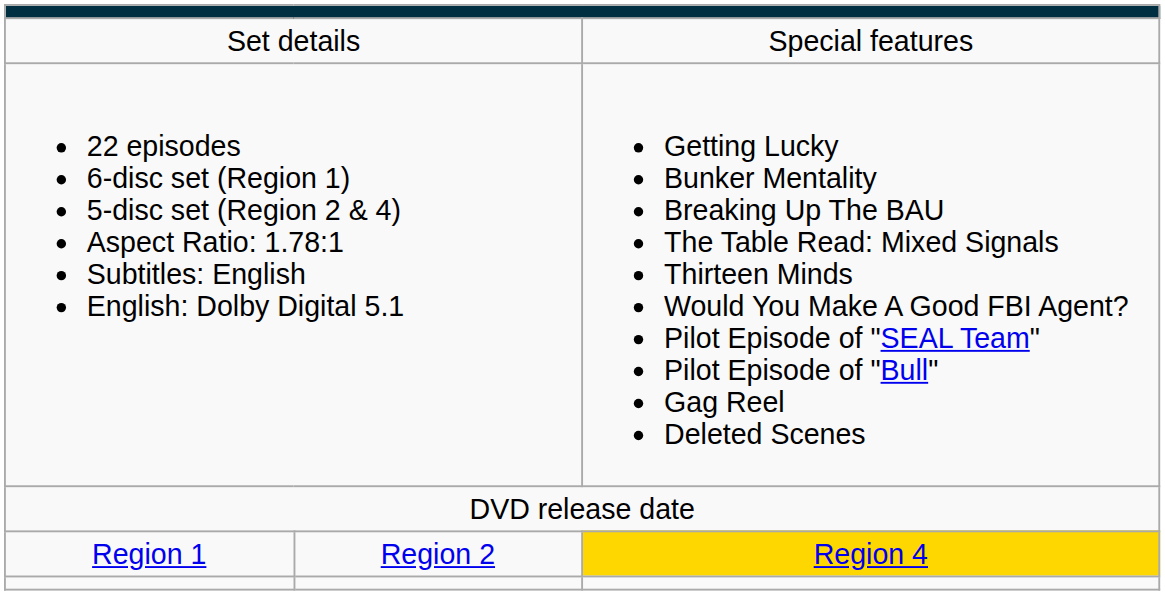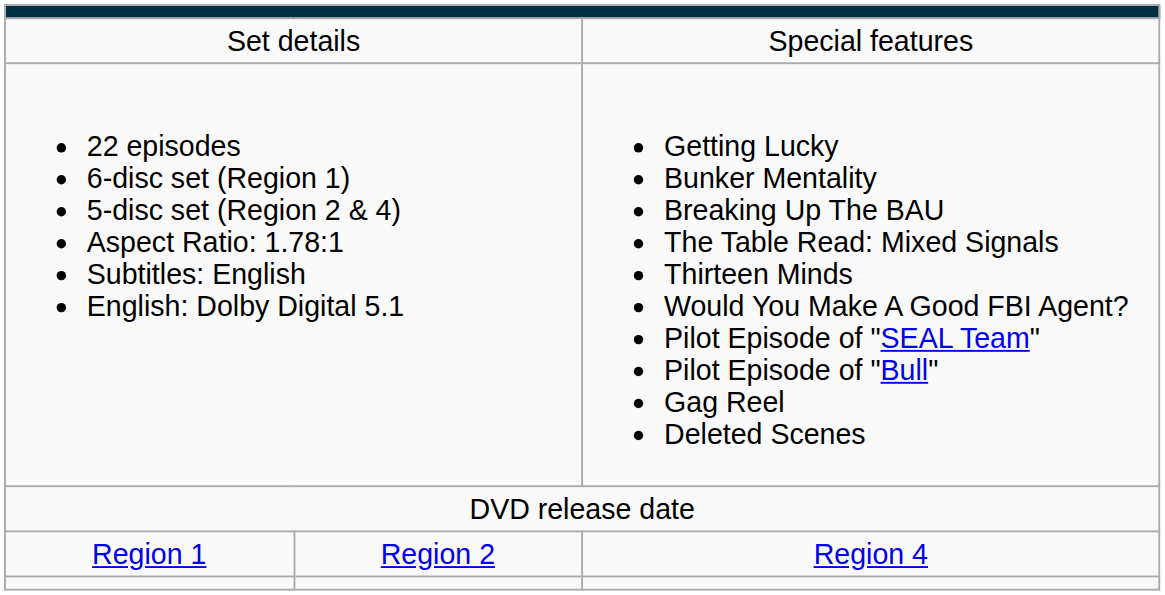Region 1 | column 3: gold background -> no background
